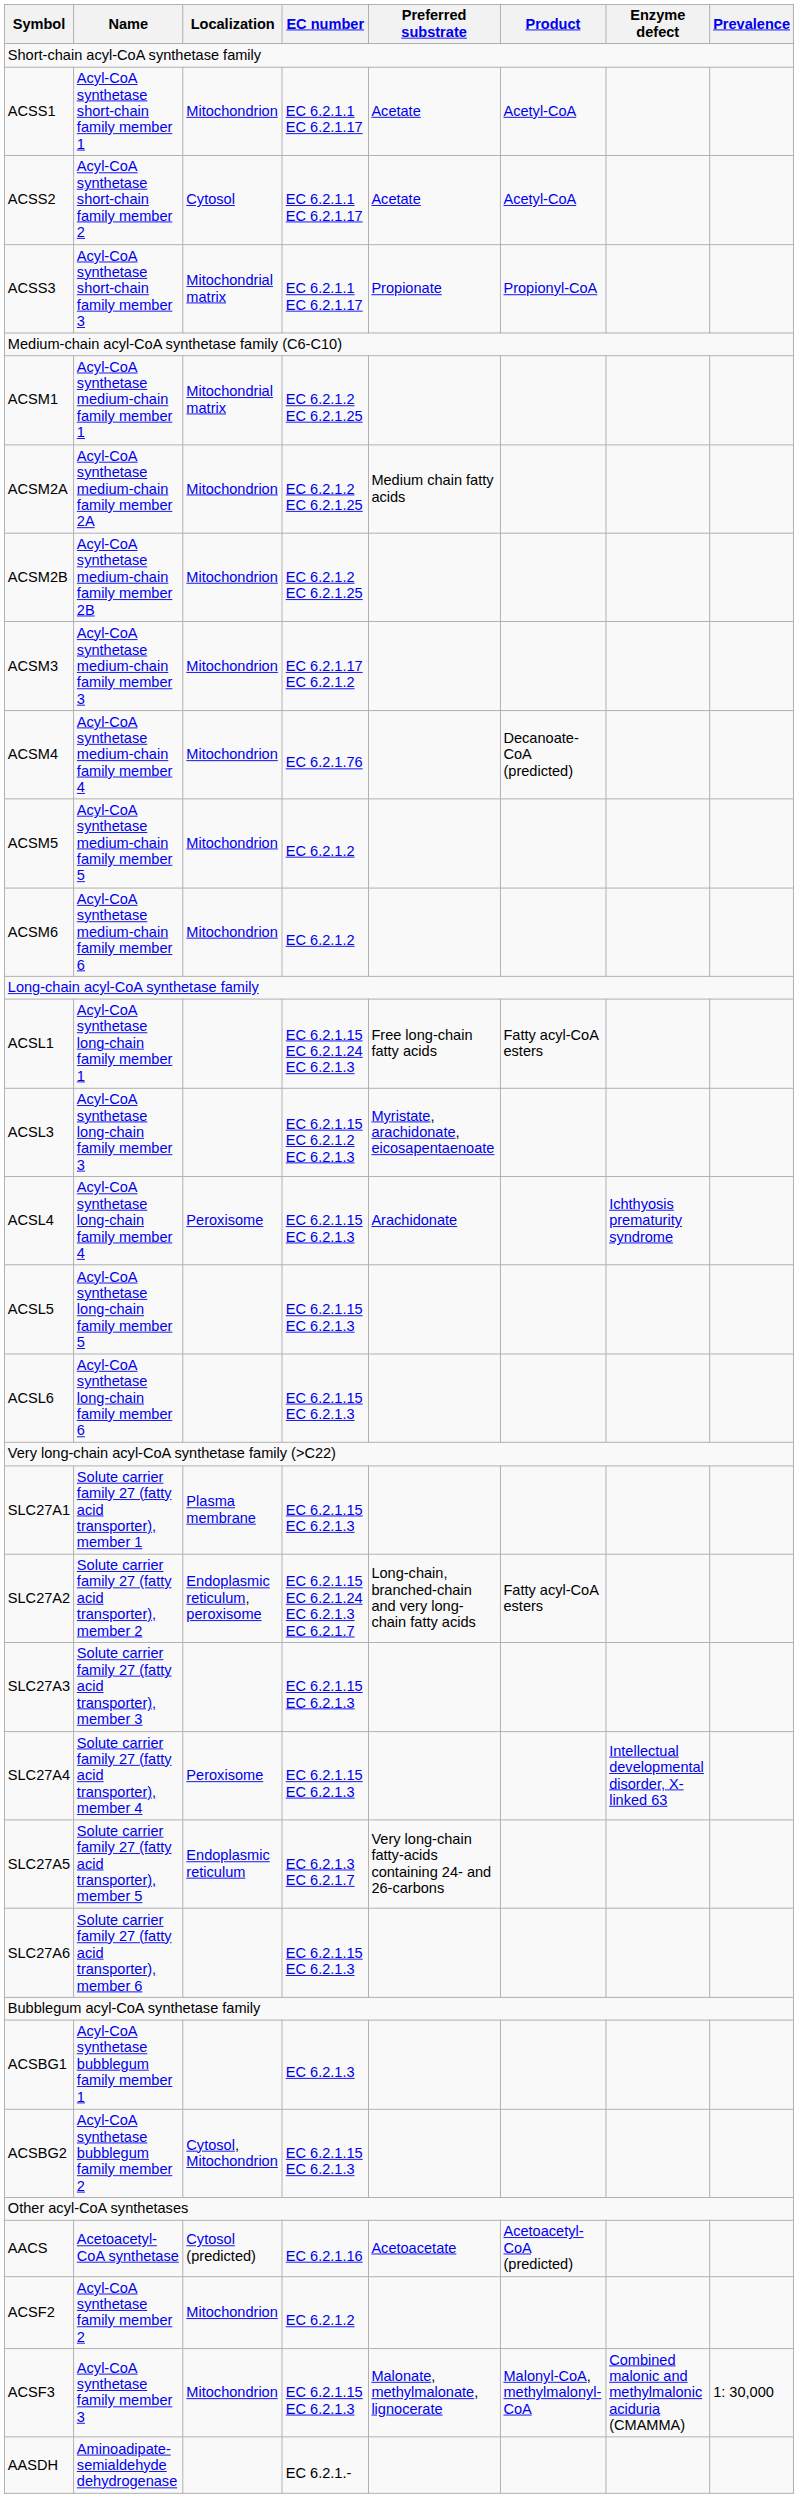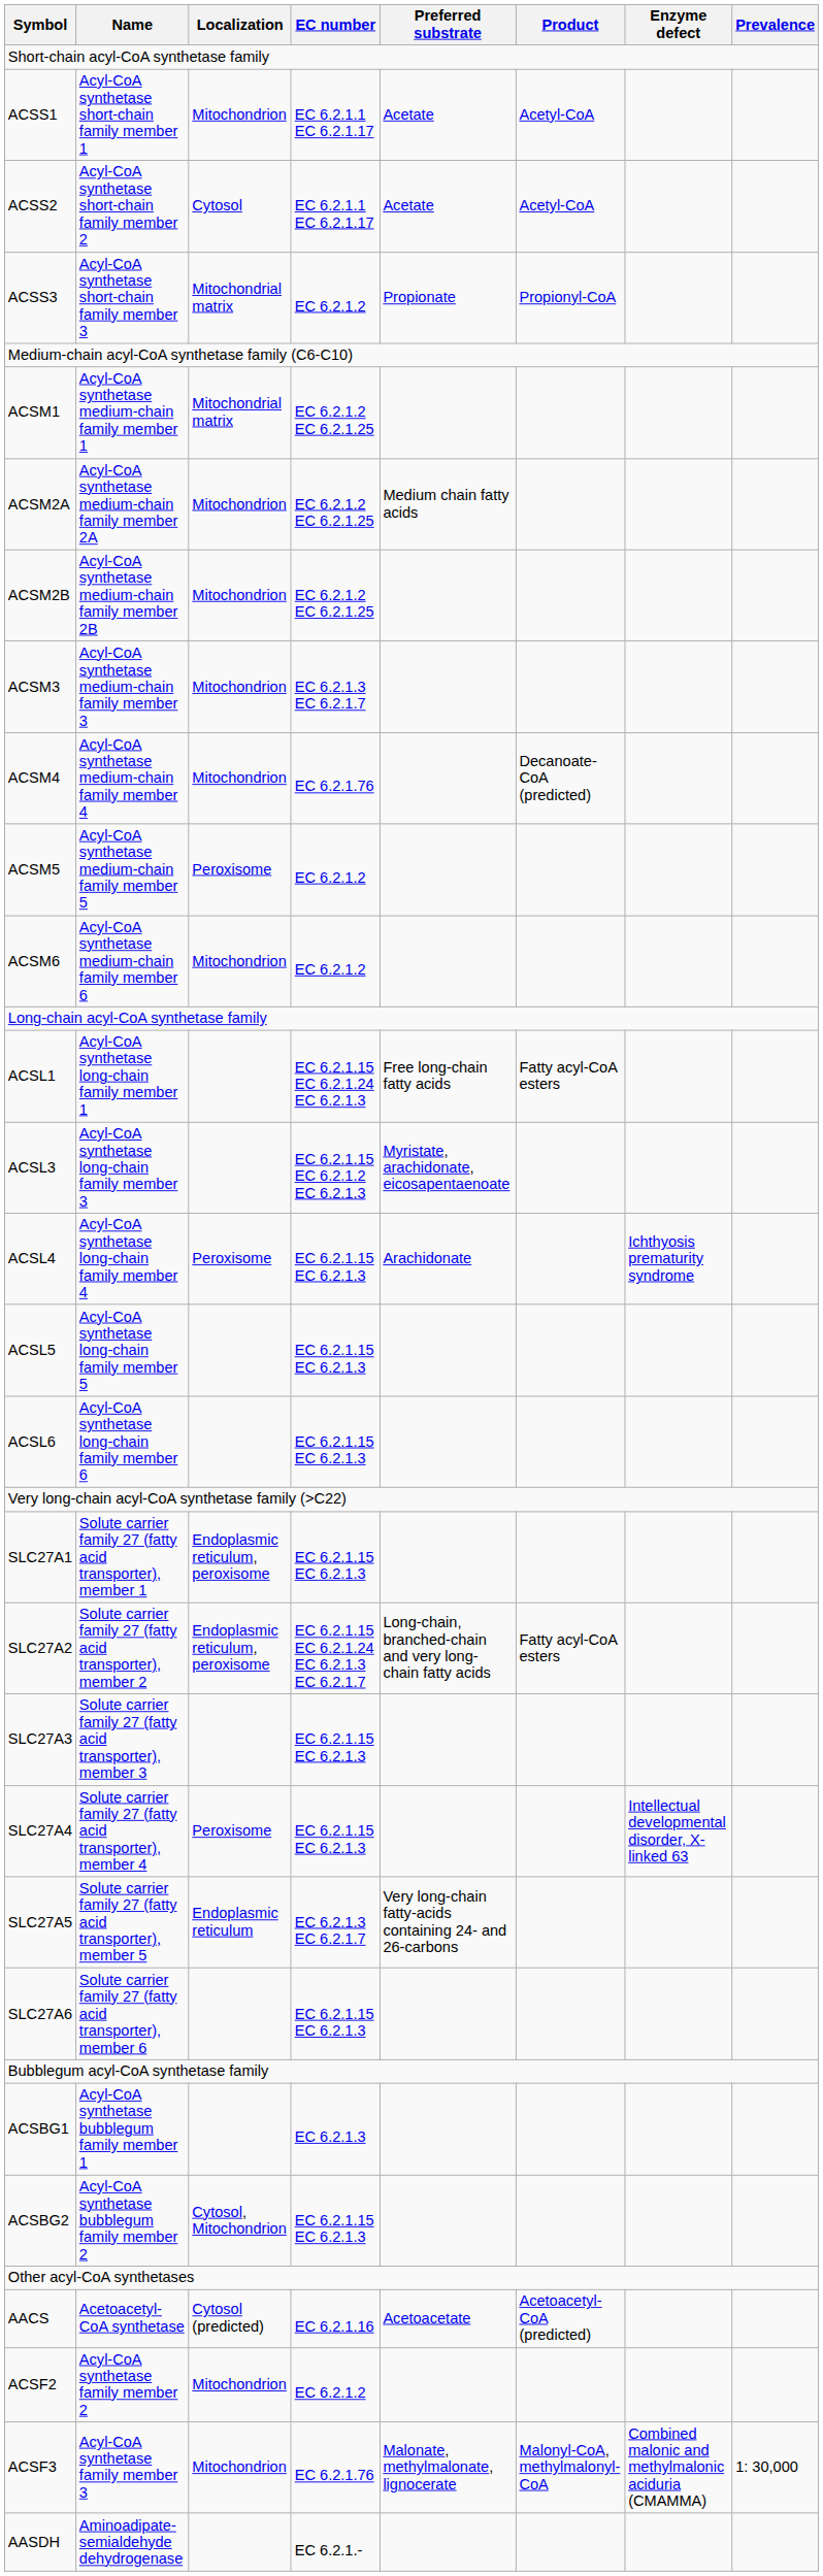ACSS3 | EC number: EC 6.2.1.1 EC 6.2.1.17 -> EC 6.2.1.2
ACSM3 | EC number: EC 6.2.1.17 EC 6.2.1.2 -> EC 6.2.1.3 EC 6.2.1.7
ACSM5 | Localization: Mitochondrion -> Peroxisome
SLC27A1 | Localization: Plasma membrane -> Endoplasmic reticulum, peroxisome
ACSF3 | EC number: EC 6.2.1.15 EC 6.2.1.3 -> EC 6.2.1.76
